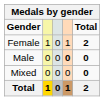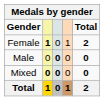Female | column 2: normal -> bold
Male | column 3: normal -> bold
Male | column 4: bold -> normal
Mixed | column 2: normal -> bold
Mixed | column 3: normal -> bold
